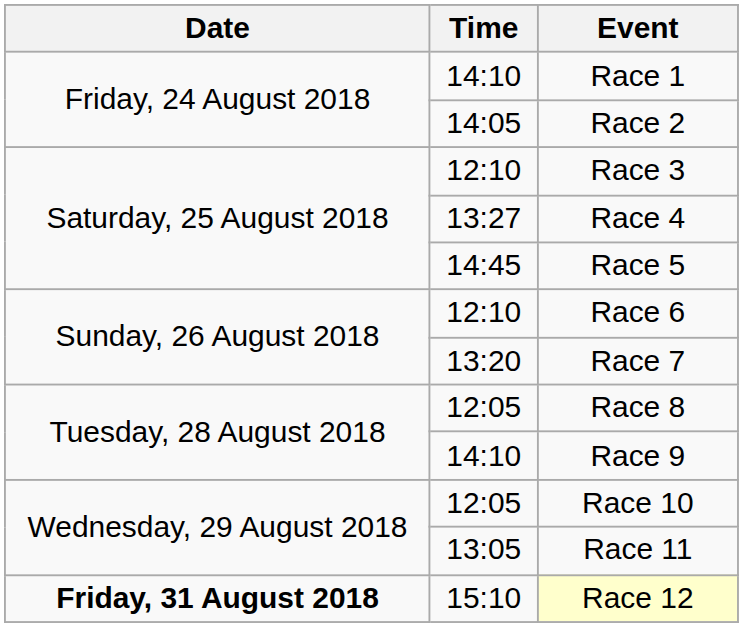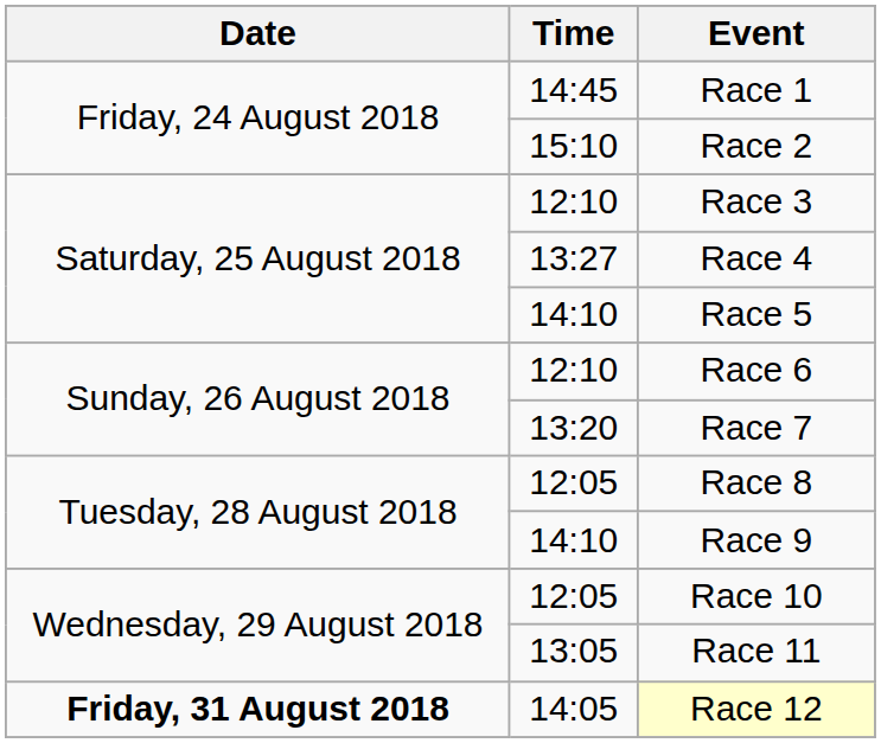Race 1 | Time: 14:10 -> 14:45
Race 2 | Time: 14:05 -> 15:10
Race 5 | Time: 14:45 -> 14:10
Race 12 | Time: 15:10 -> 14:05
